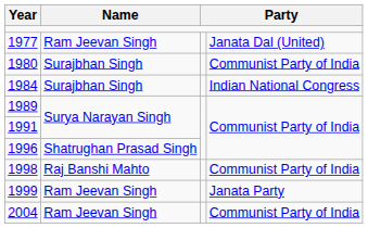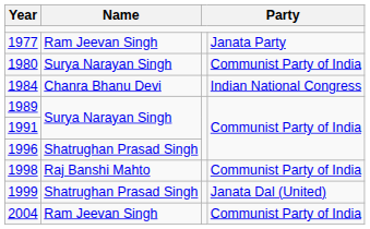1977 | column 4: Janata Dal (United) -> Janata Party
1980 | Name: Surajbhan Singh -> Surya Narayan Singh
1984 | Name: Surajbhan Singh -> Chanra Bhanu Devi
1999 | Name: Ram Jeevan Singh -> Shatrughan Prasad Singh
1999 | column 4: Janata Party -> Janata Dal (United)
